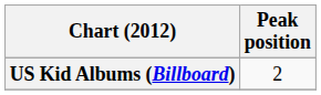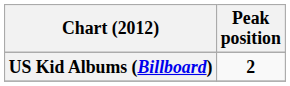US Kid Albums (Billboard) | Peak position: normal -> bold
